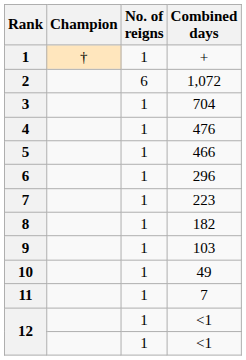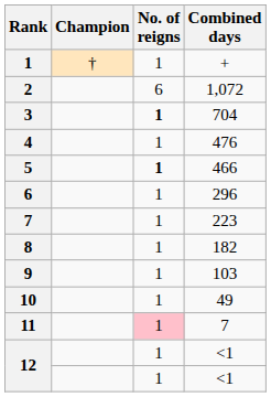3 | No. of reigns: normal -> bold
5 | No. of reigns: normal -> bold
11 | No. of reigns: no background -> pink background
